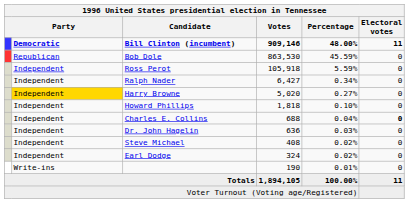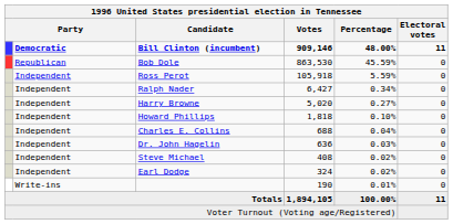Harry Browne | column 2: gold background -> no background
Charles E. Collins | Electoral votes: bold -> normal
